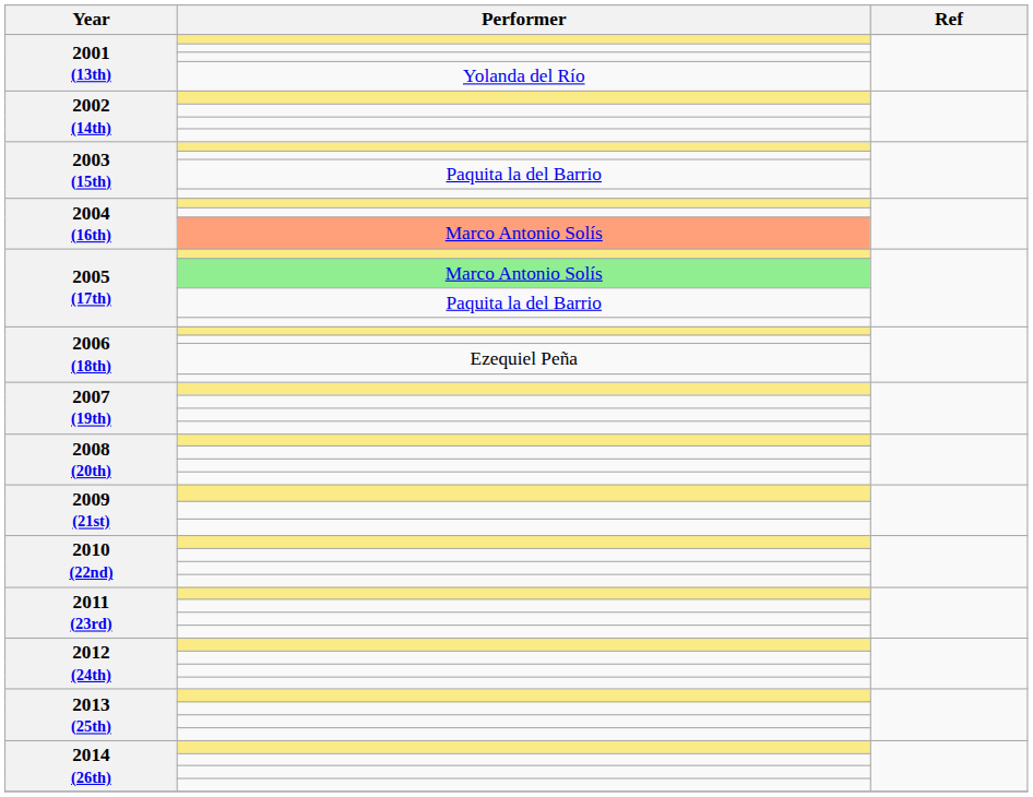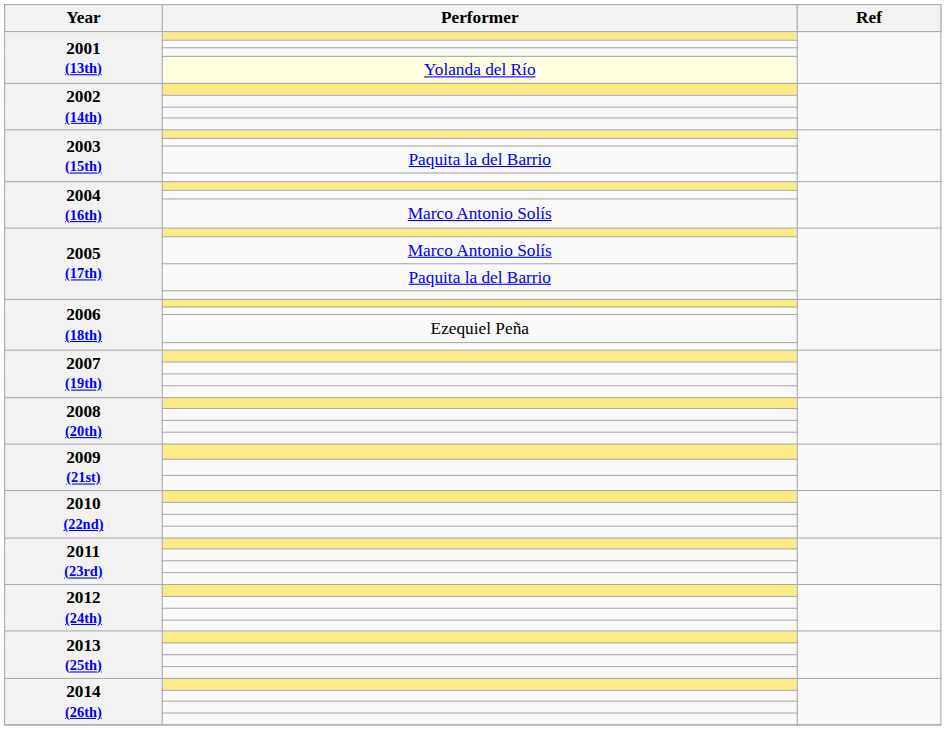2001 (13th) / Yolanda del Río | Performer: no background -> lightyellow background
2004 (16th) / Marco Antonio Solís | Performer: lightsalmon background -> no background
2005 (17th) / Marco Antonio Solís | Performer: lightgreen background -> no background
